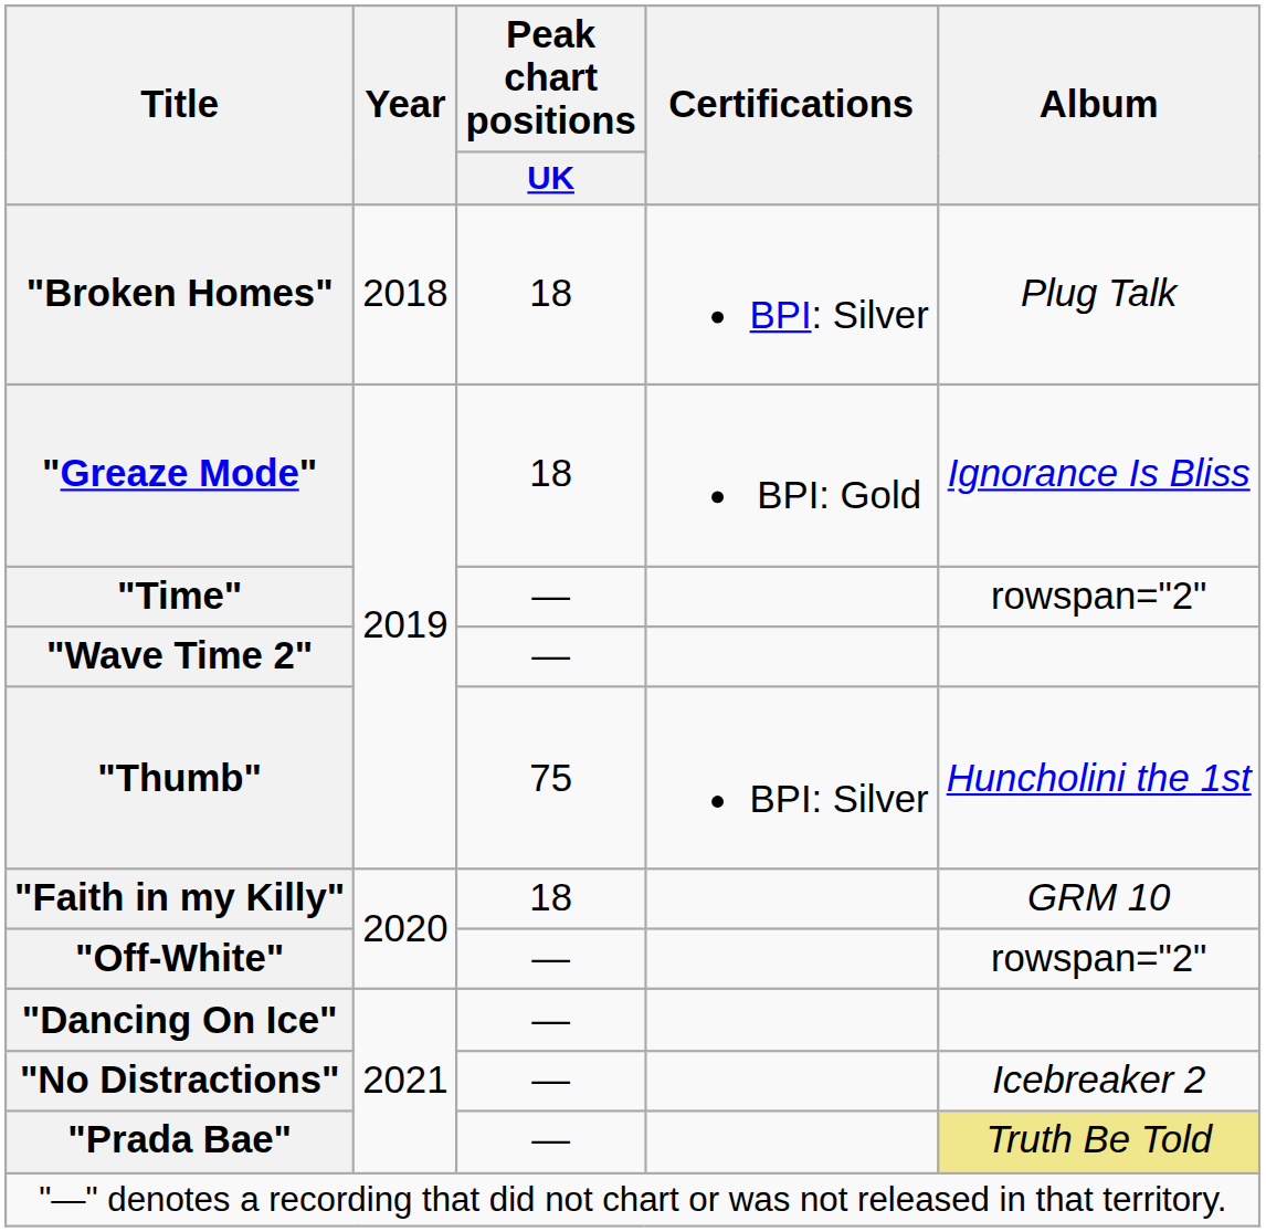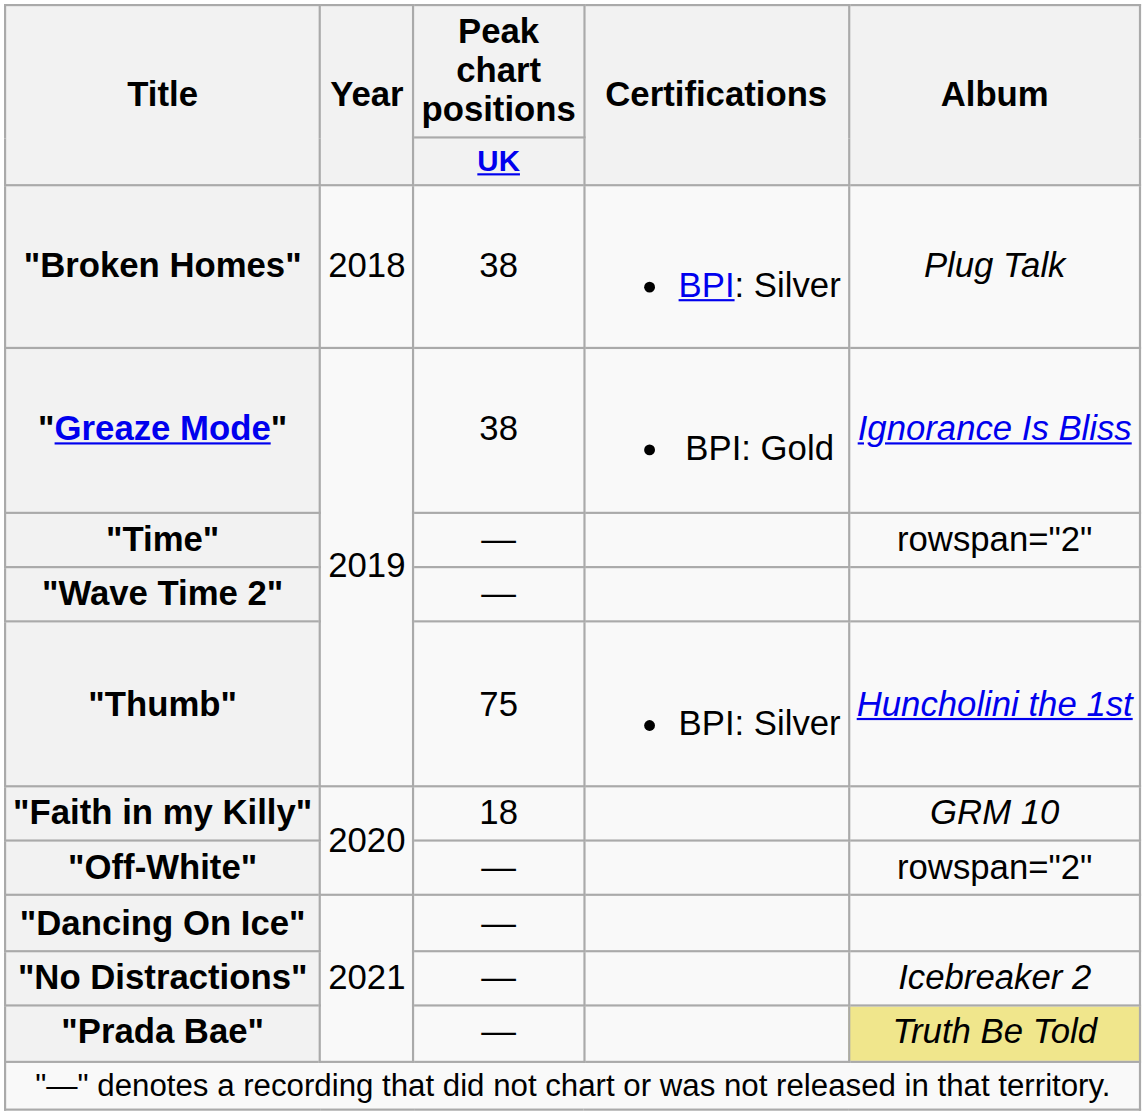"Broken Homes" | Peak chart positions / UK: 18 -> 38
"Greaze Mode" | Peak chart positions / UK: 18 -> 38
